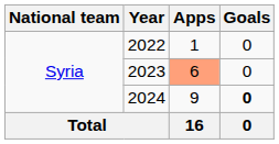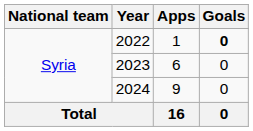2022 | Goals: normal -> bold
2023 | Apps: lightsalmon background -> no background
2024 | Goals: bold -> normal
